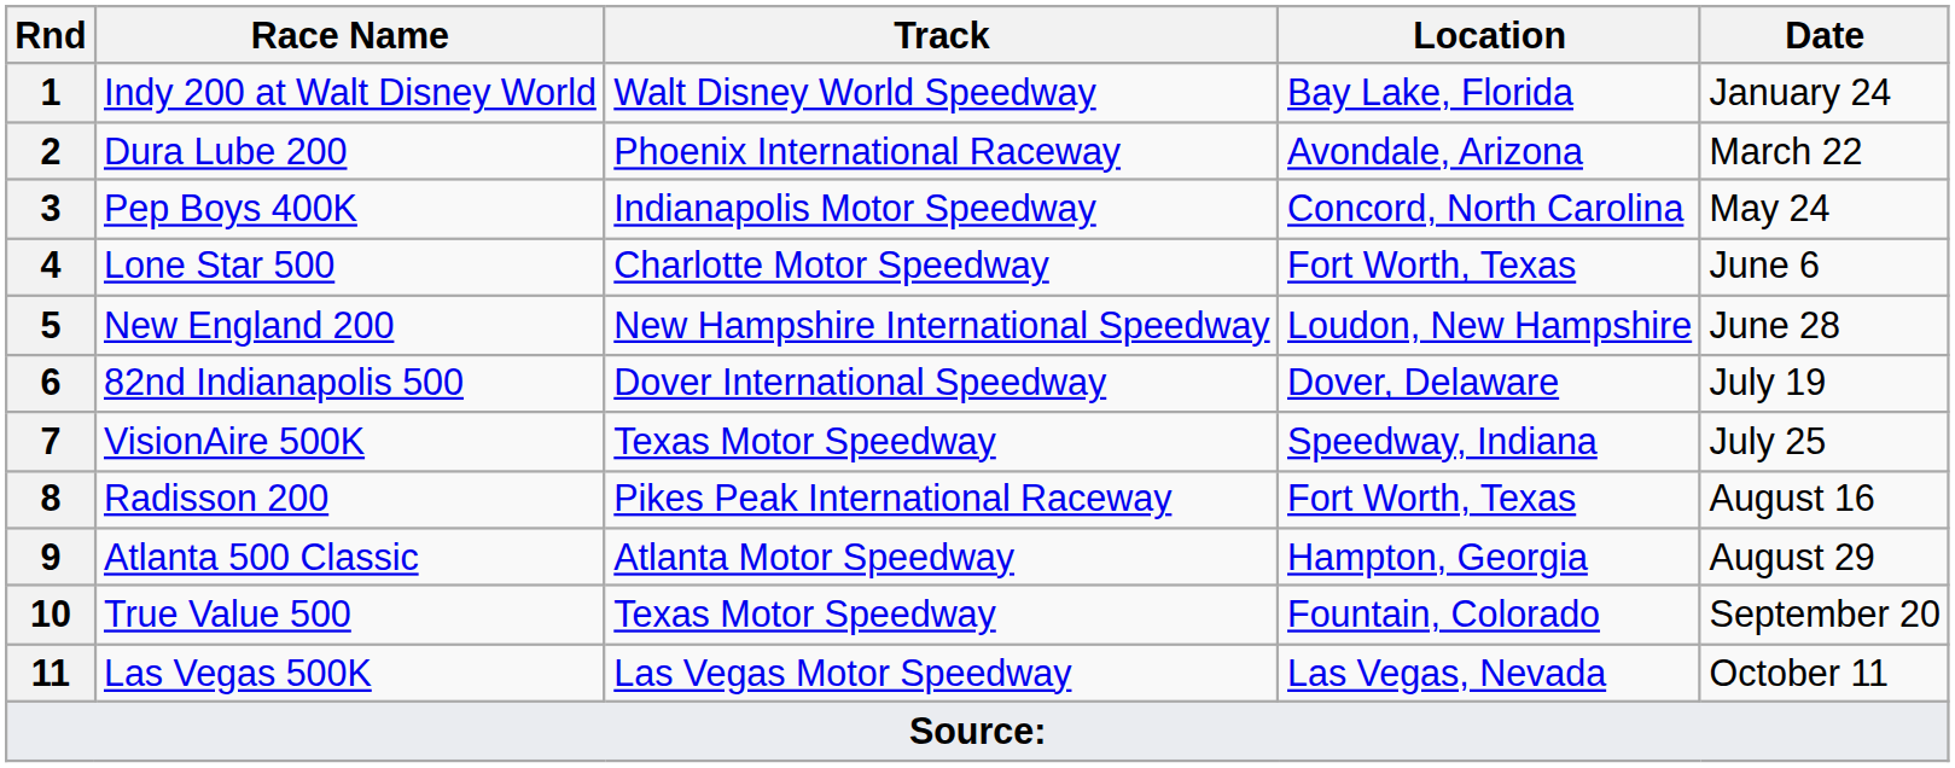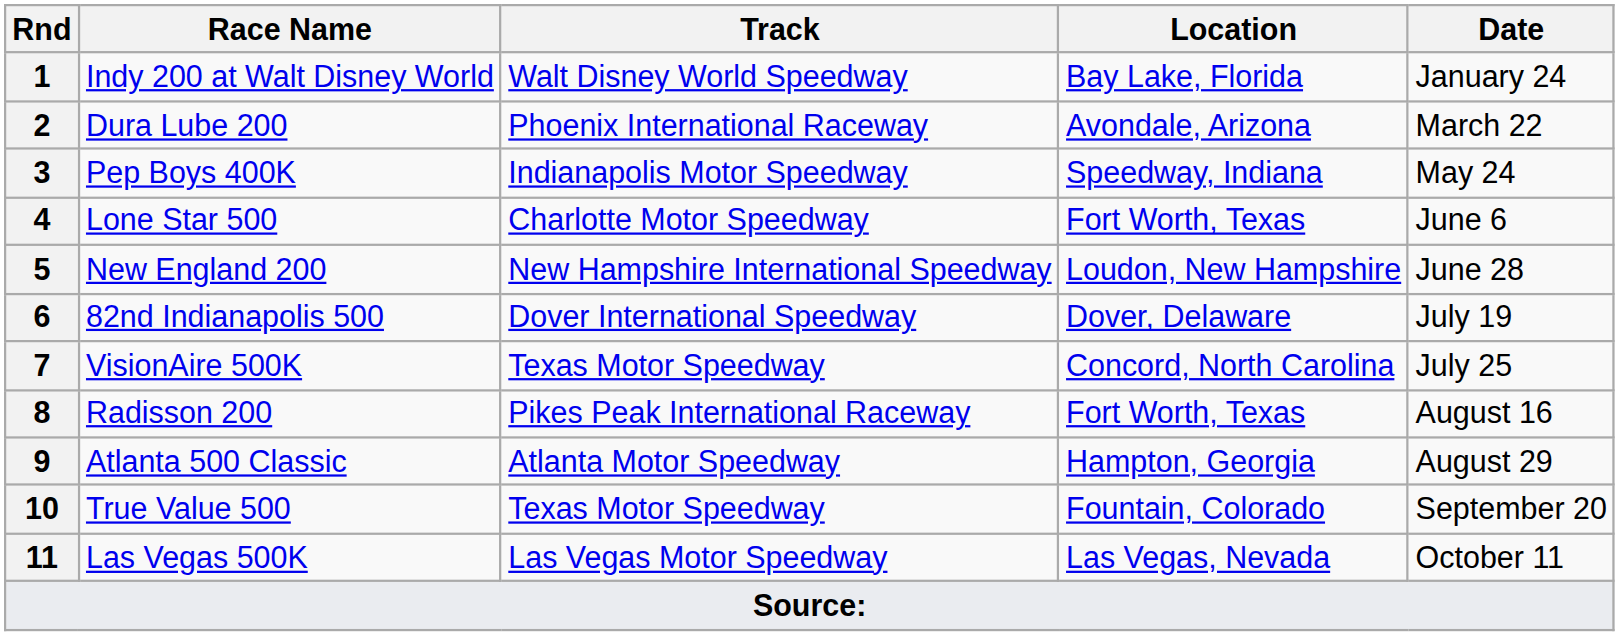3 | Location: Concord, North Carolina -> Speedway, Indiana
7 | Location: Speedway, Indiana -> Concord, North Carolina
